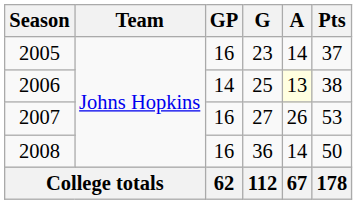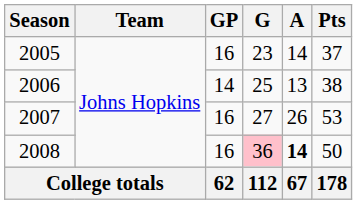2006 | A: lightyellow background -> no background
2008 | G: no background -> pink background
2008 | A: normal -> bold
